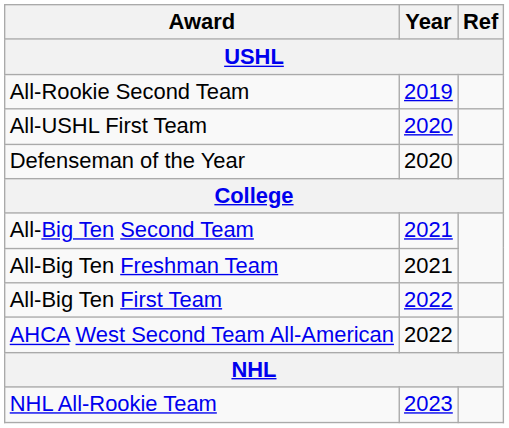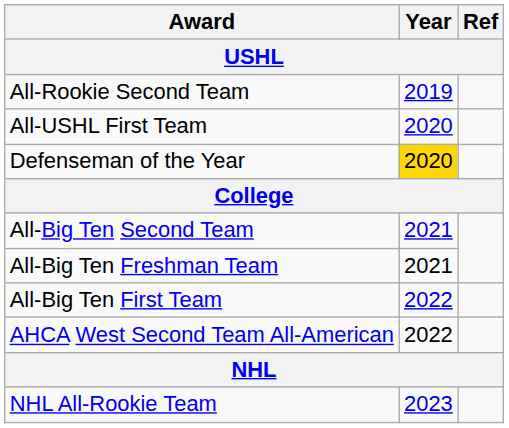Defenseman of the Year | Year: no background -> gold background
